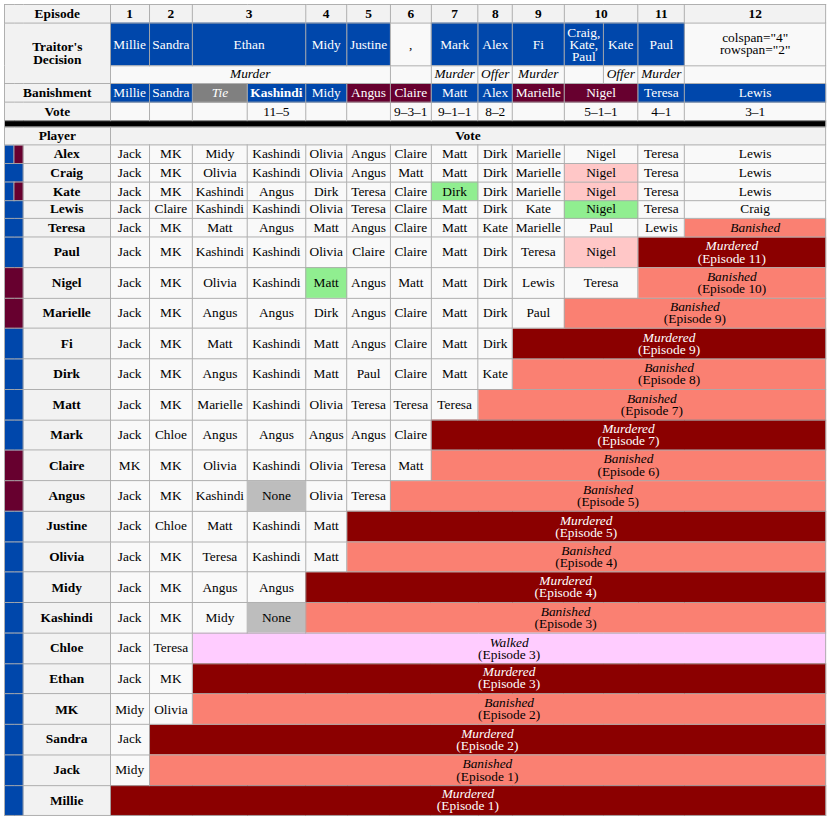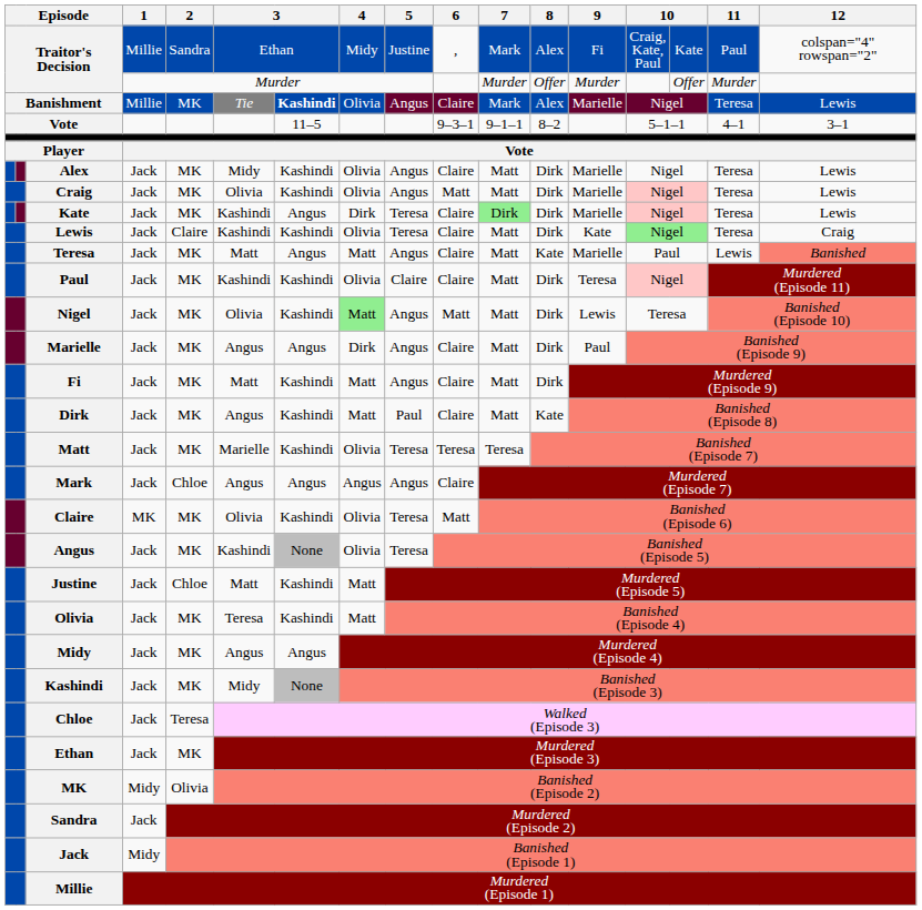Banishment | 2: Sandra -> MK
Banishment | 4: Midy -> Olivia
Banishment | 7: Matt -> Mark
